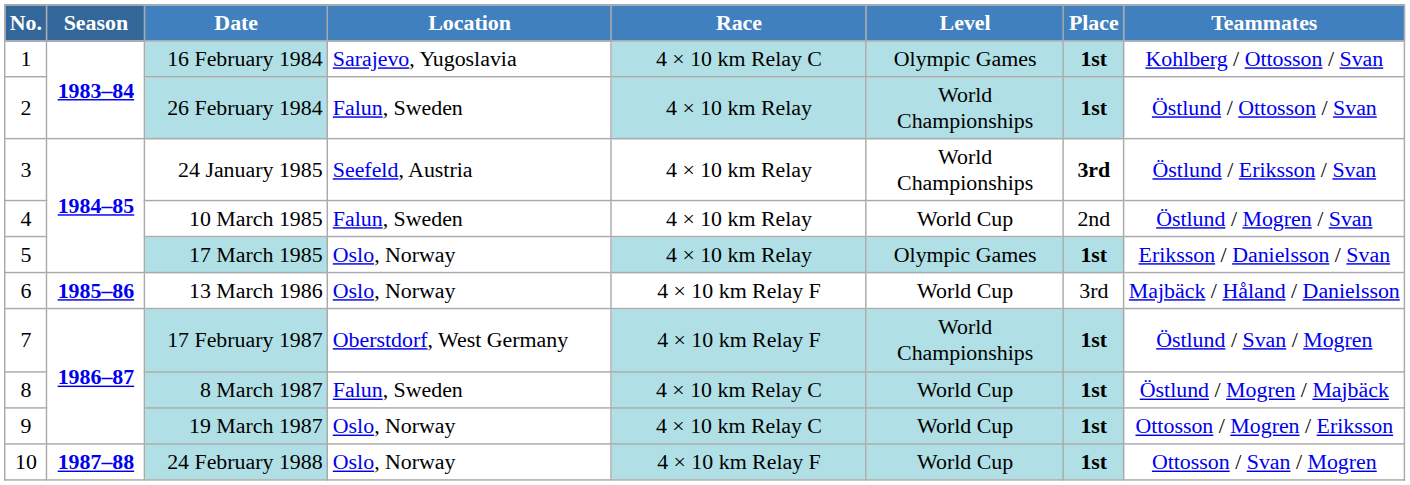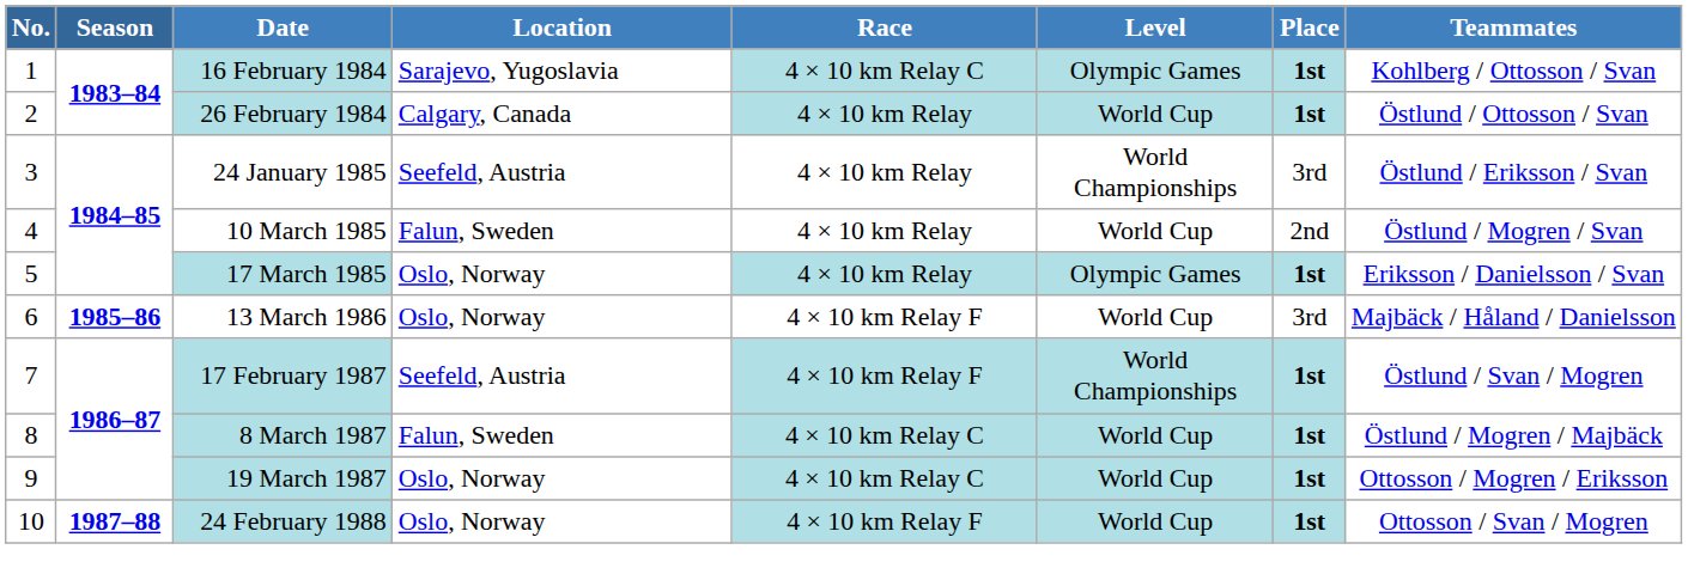26 February 1984 | Location: Falun, Sweden -> Calgary, Canada
26 February 1984 | Level: World Championships -> World Cup
24 January 1985 | Place: bold -> normal
17 February 1987 | Location: Oberstdorf, West Germany -> Seefeld, Austria
